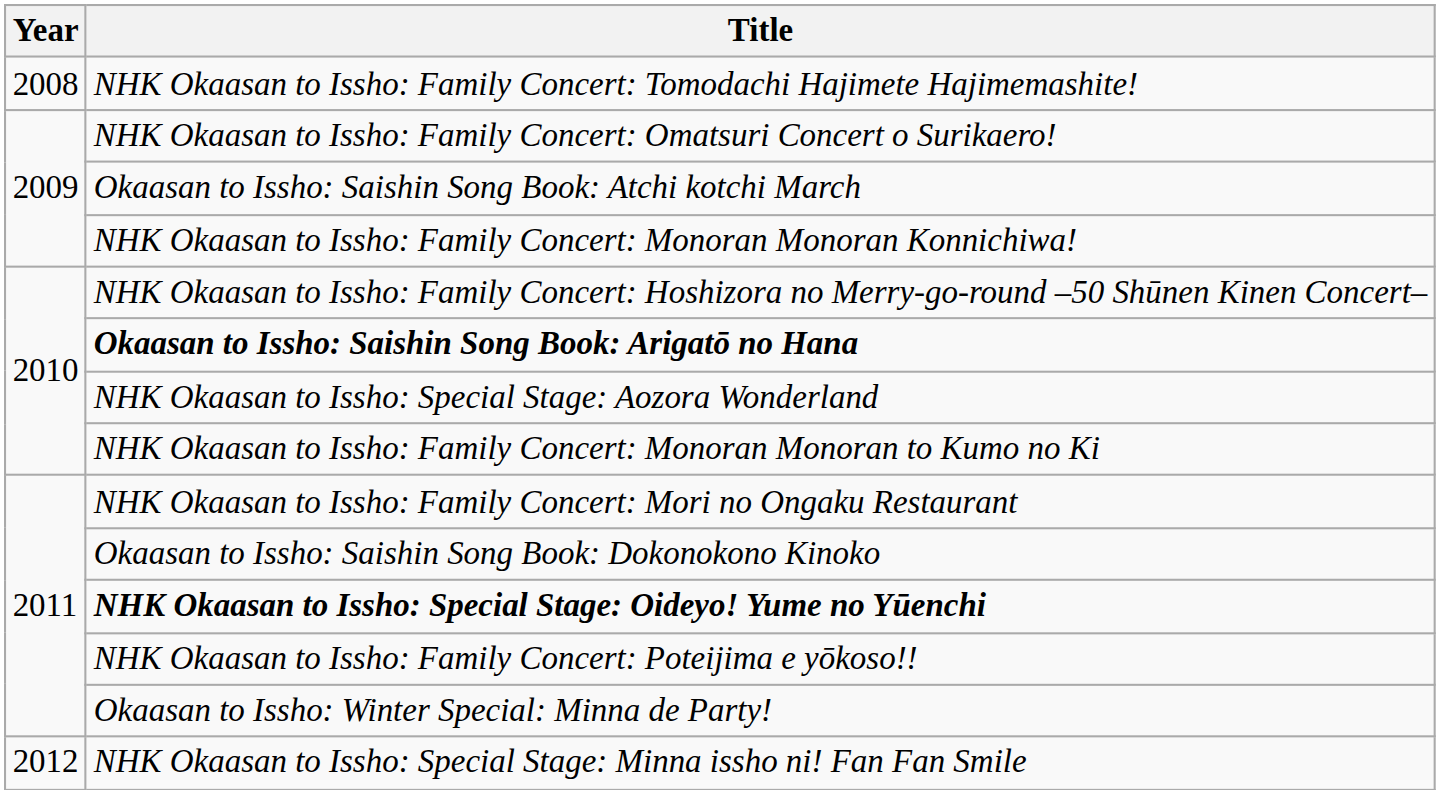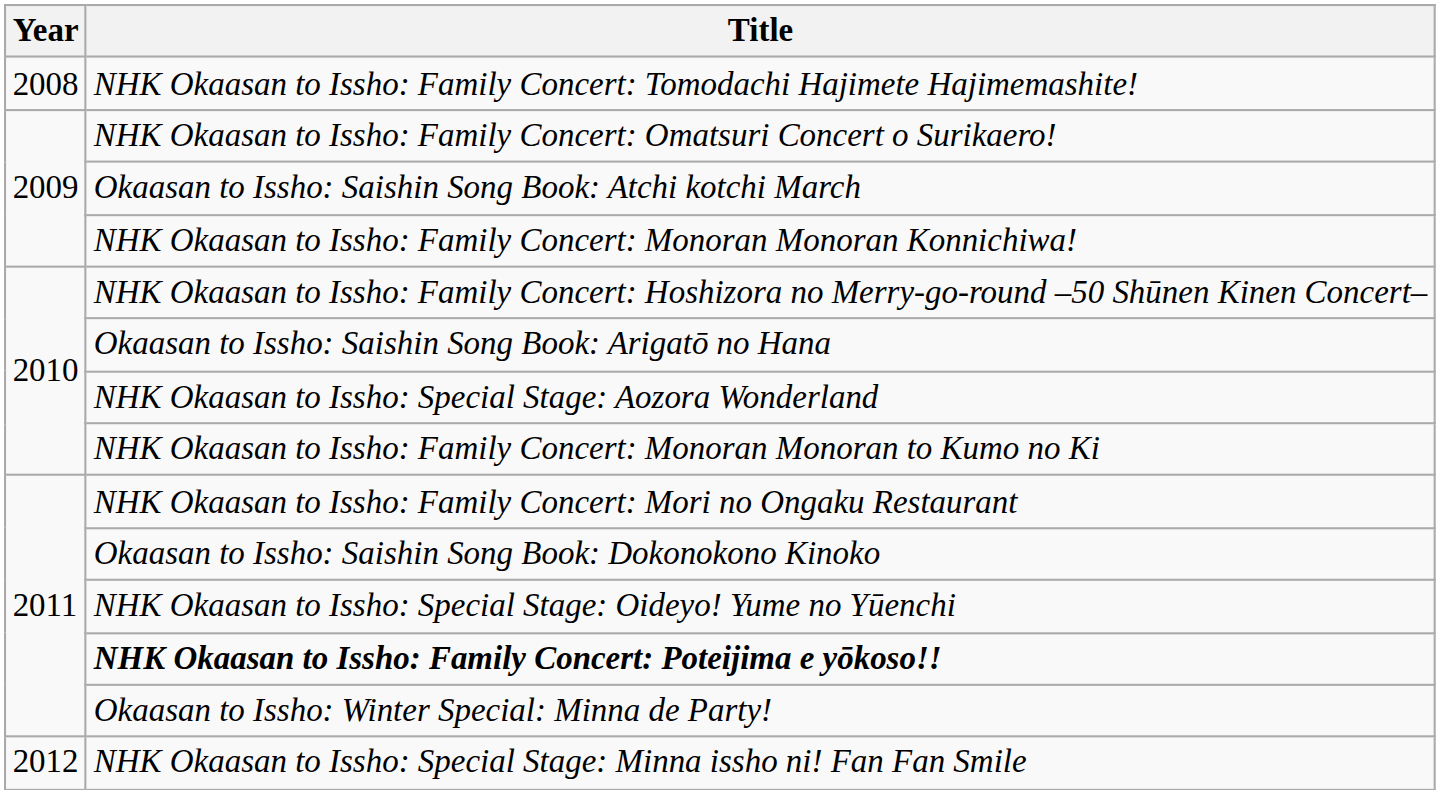Okaasan to Issho: Saishin Song Book: Arigatō no Hana | Title: bold -> normal
NHK Okaasan to Issho: Special Stage: Oideyo! Yume no Yūenchi | Title: bold -> normal
NHK Okaasan to Issho: Family Concert: Poteijima e yōkoso!! | Title: normal -> bold
